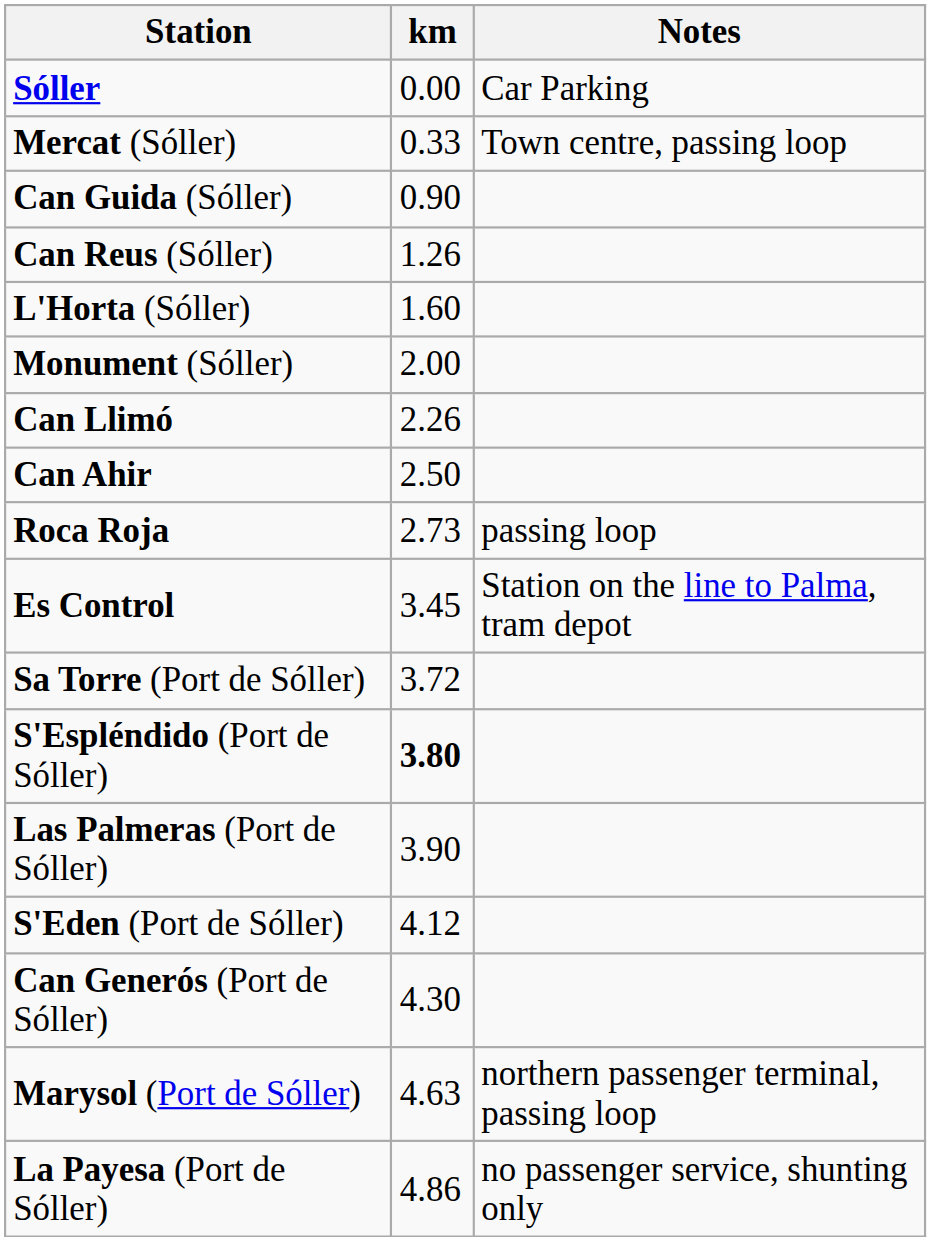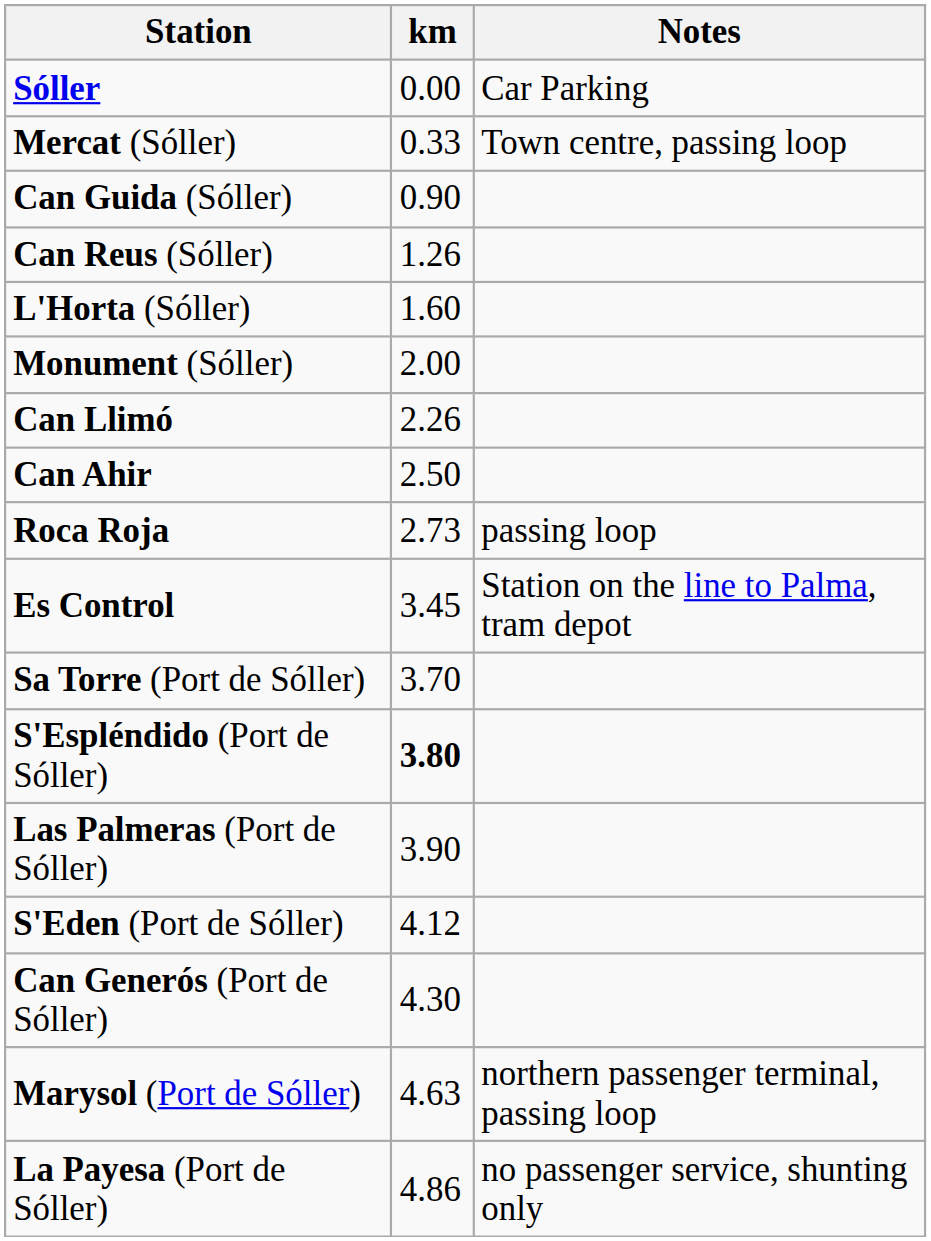Sa Torre (Port de Sóller) | km: 3.72 -> 3.70
